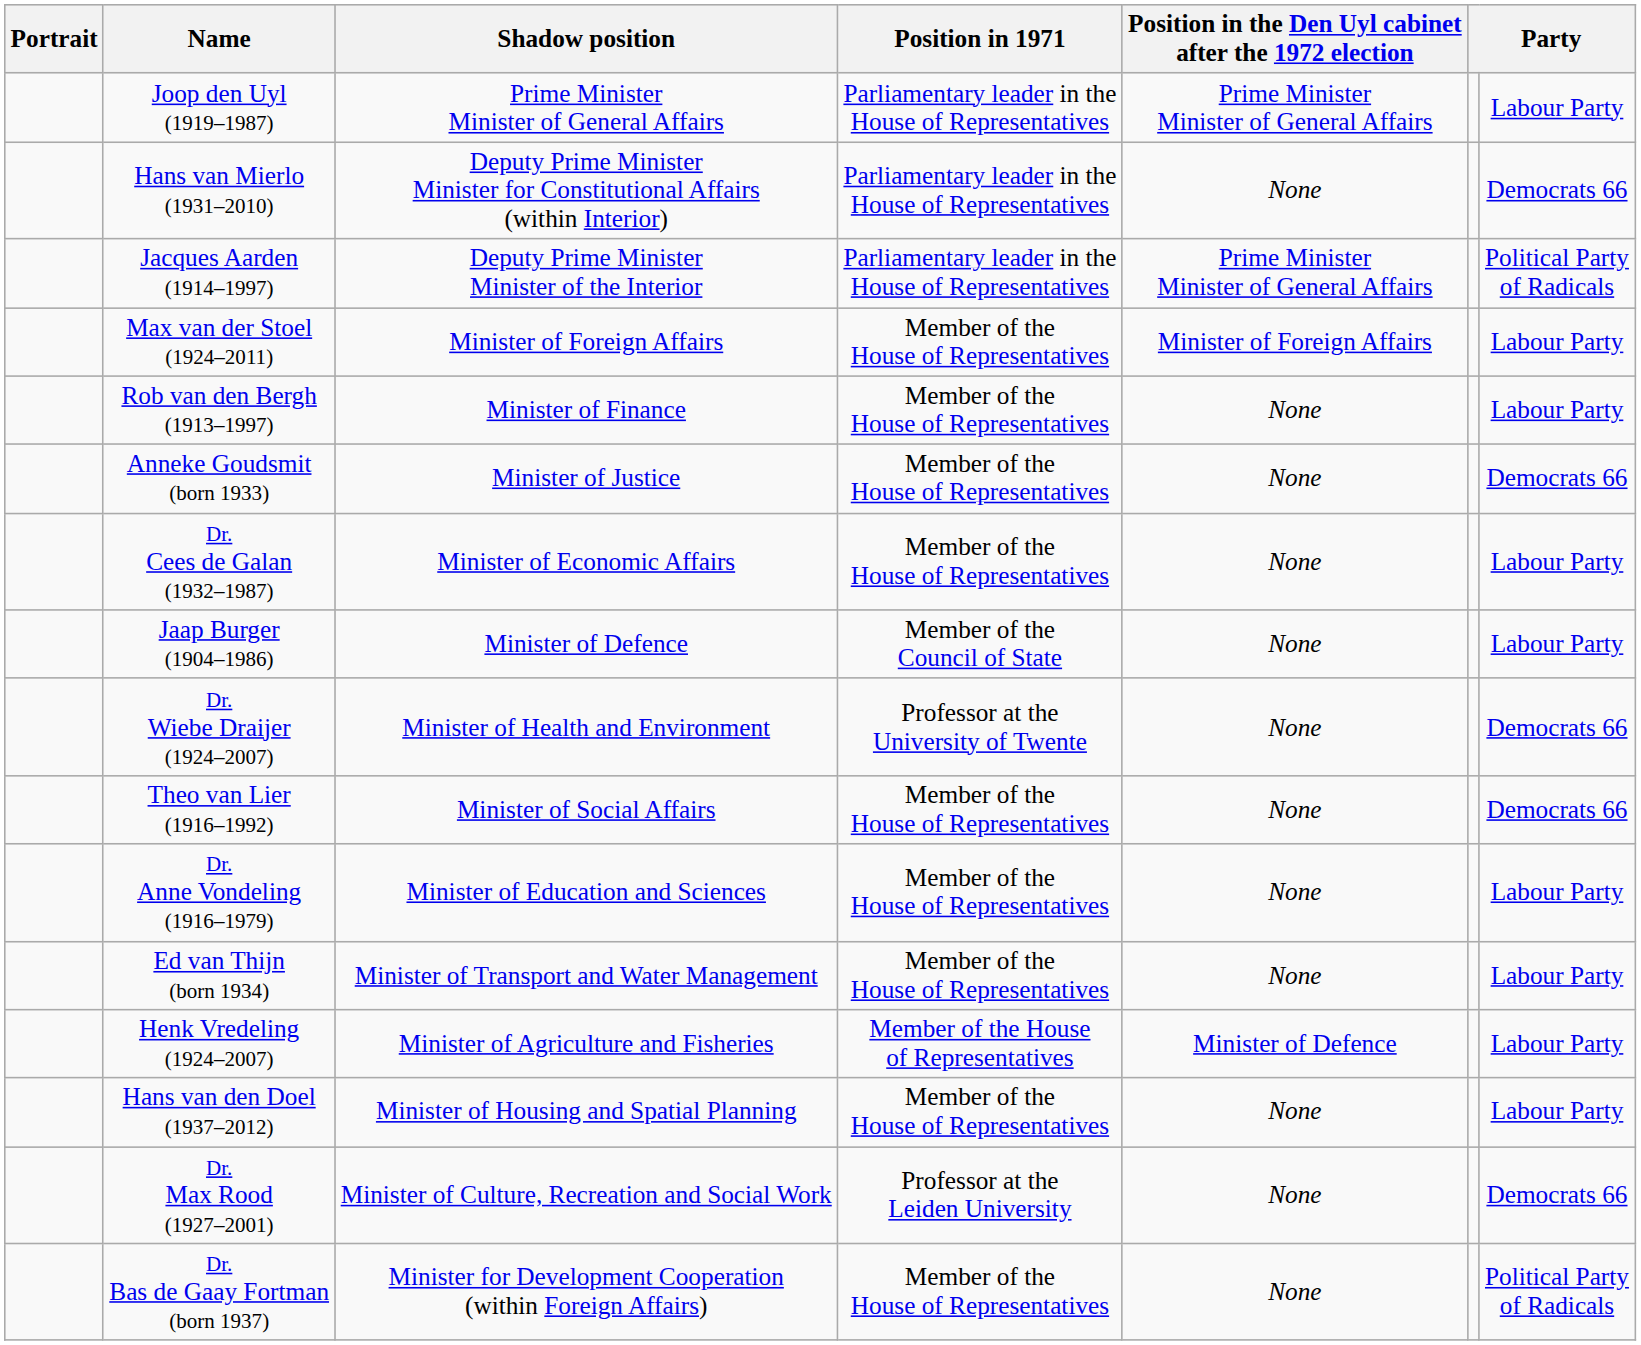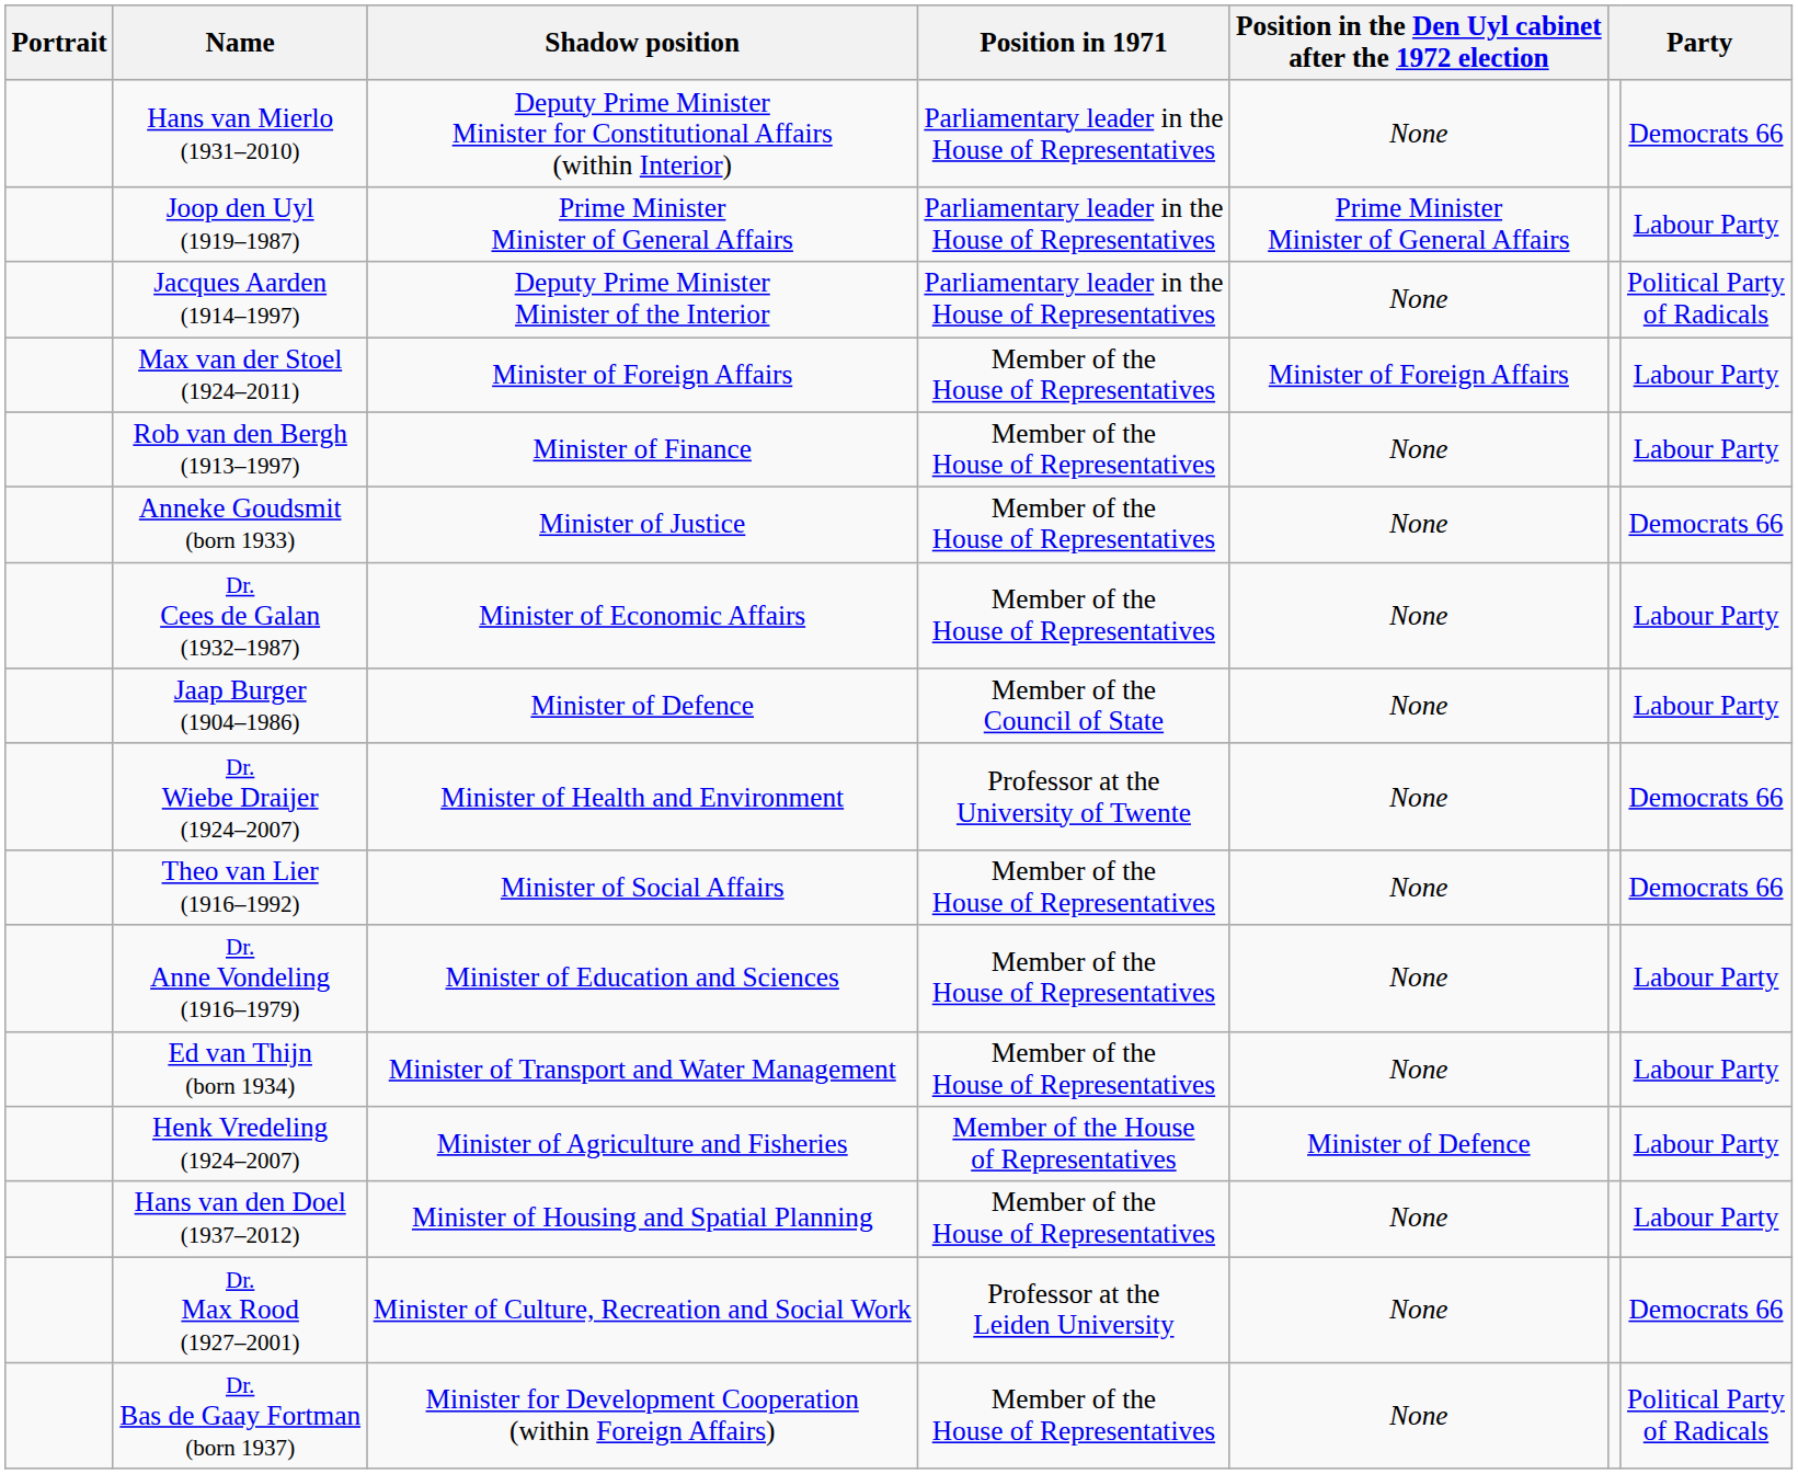rows swapped: Joop den Uyl (1919–1987) <-> Hans van Mierlo (1931–2010)
Jacques Aarden (1914–1997) | Position in the Den Uyl cabinet after the 1972 election: Prime Minister Minister of General Affairs -> None
